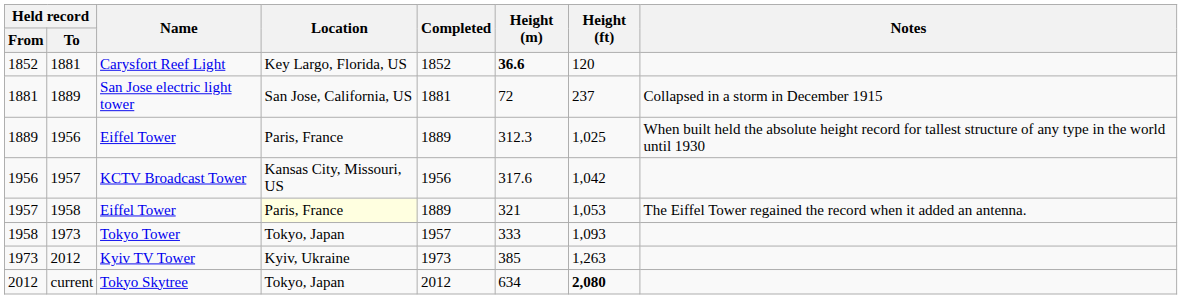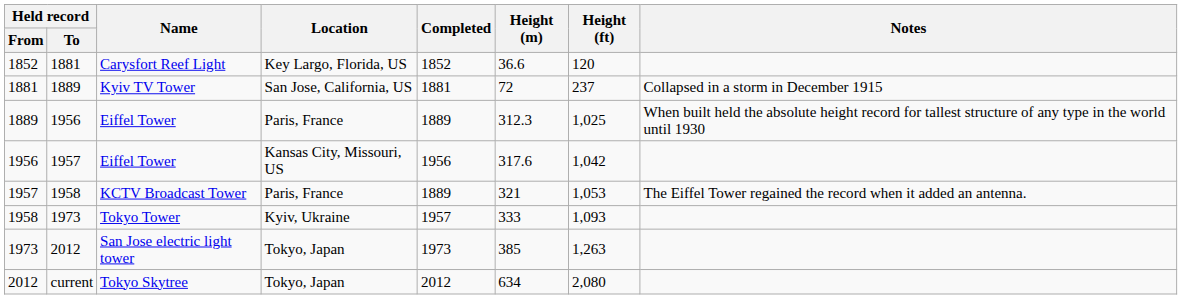row 3 | Height (m): bold -> normal
row 4 | Name: San Jose electric light tower -> Kyiv TV Tower
row 6 | Name: KCTV Broadcast Tower -> Eiffel Tower
row 7 | Name: Eiffel Tower -> KCTV Broadcast Tower
row 7 | Location: lightyellow background -> no background
row 8 | Location: Tokyo, Japan -> Kyiv, Ukraine
row 9 | Name: Kyiv TV Tower -> San Jose electric light tower
row 9 | Location: Kyiv, Ukraine -> Tokyo, Japan
row 10 | Height (ft): bold -> normal
